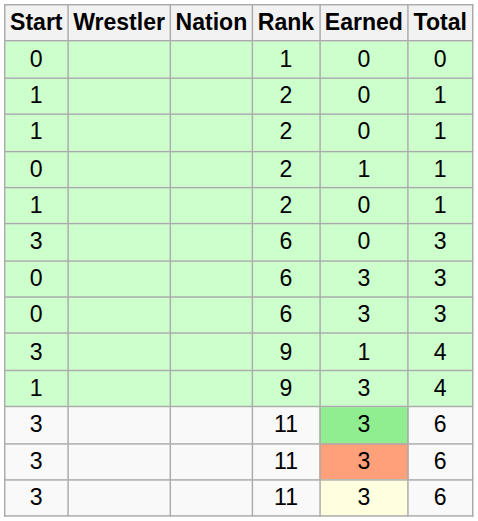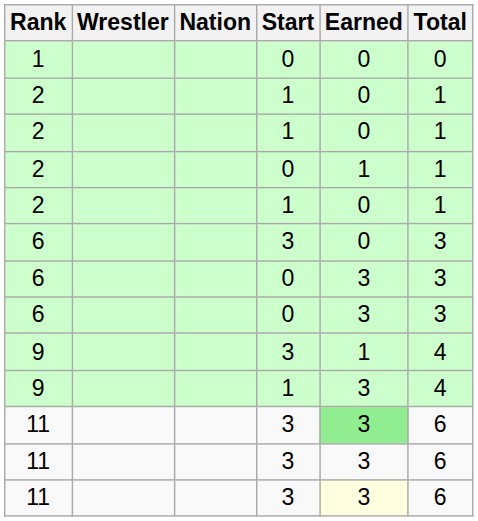columns swapped: Rank <-> Start
row 13 | Earned: lightsalmon background -> no background
